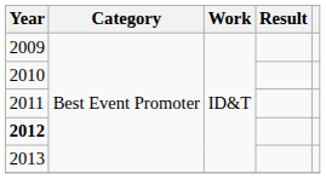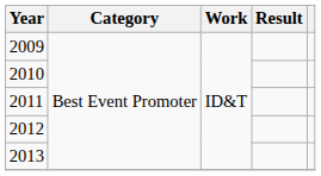2012 | Year: bold -> normal
